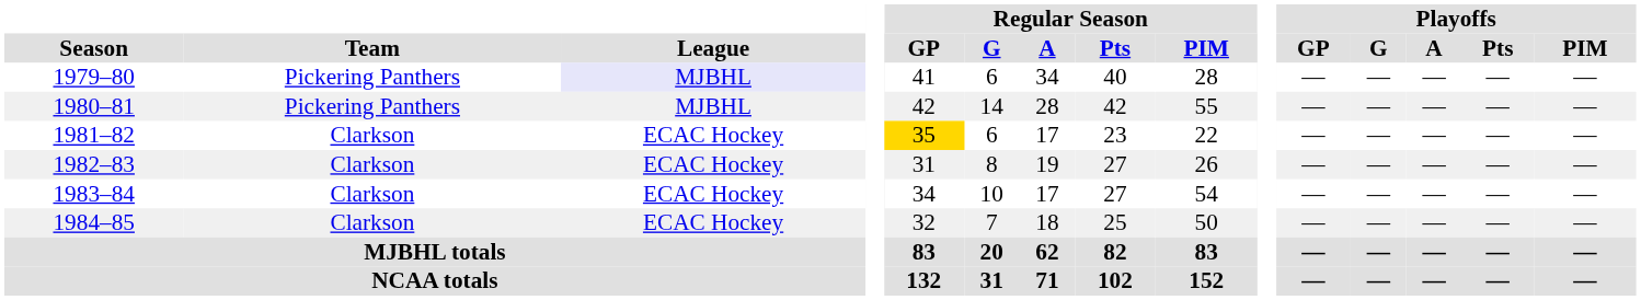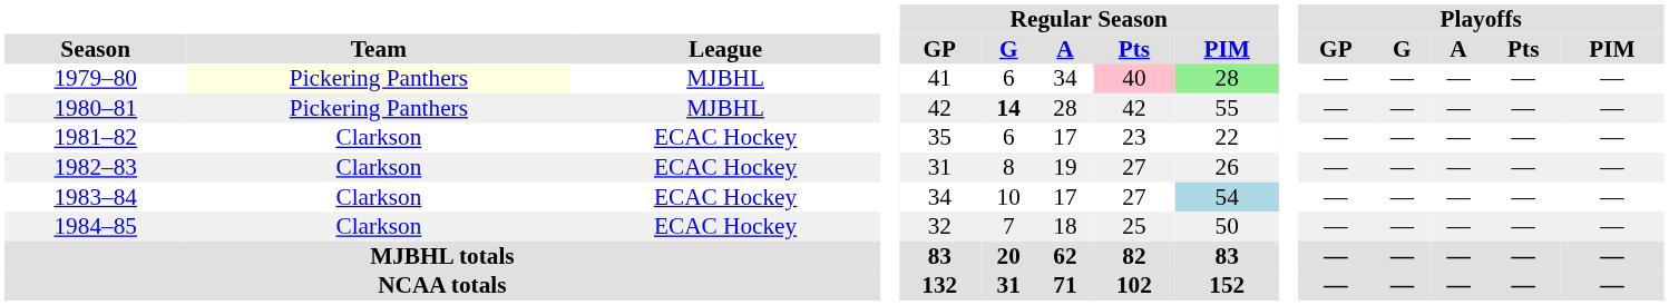1979–80 | Team: no background -> lightyellow background
1979–80 | League: lavender background -> no background
1979–80 | Regular Season / Pts: no background -> pink background
1979–80 | Regular Season / PIM: no background -> lightgreen background
1980–81 | Regular Season / G: normal -> bold
1981–82 | Regular Season / GP: gold background -> no background
1983–84 | Regular Season / PIM: no background -> lightblue background
